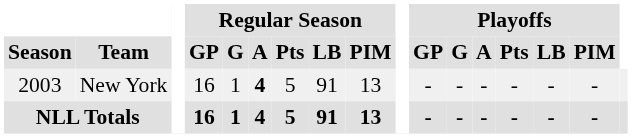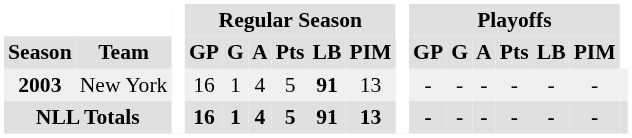New York | Season: normal -> bold
New York | Regular Season / A: bold -> normal
New York | Regular Season / LB: normal -> bold
